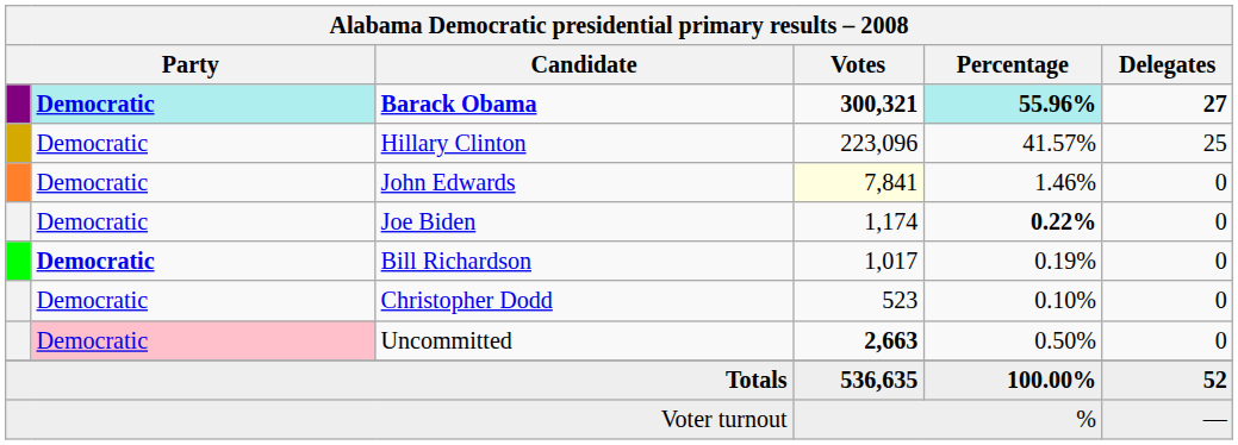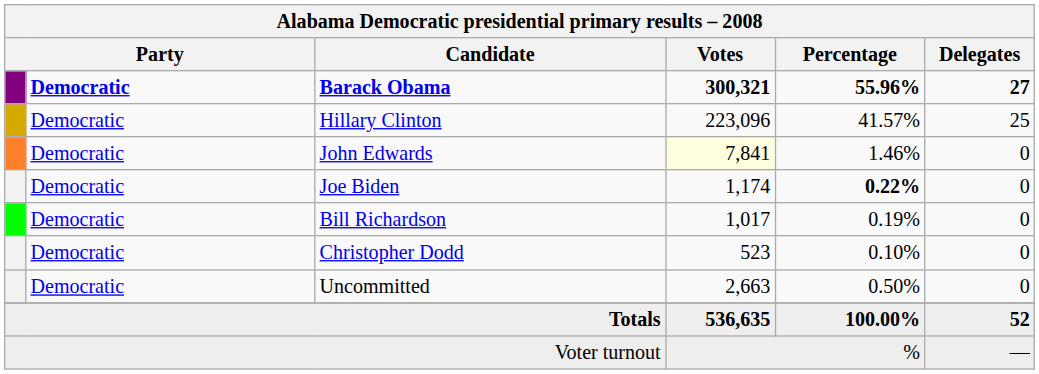Barack Obama | column 2: paleturquoise background -> no background
Barack Obama | Percentage: paleturquoise background -> no background
Bill Richardson | column 2: bold -> normal
Uncommitted | column 2: pink background -> no background
Uncommitted | Votes: bold -> normal
